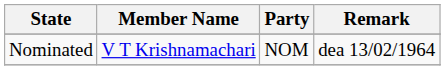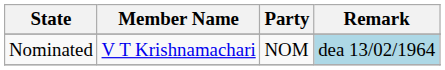Nominated | Remark: no background -> lightblue background
